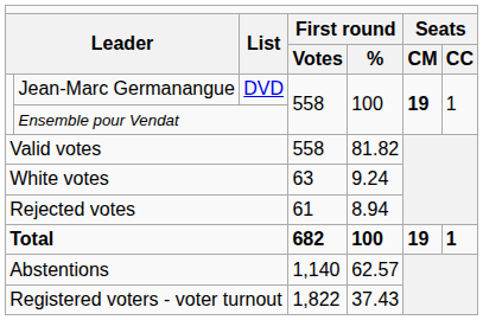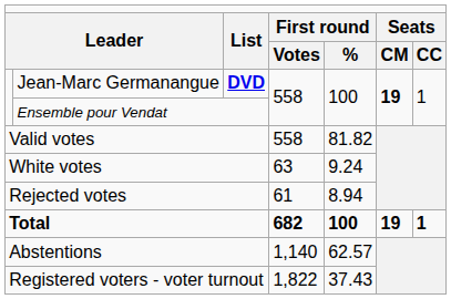Jean-Marc Germanangue | column 3: normal -> bold
